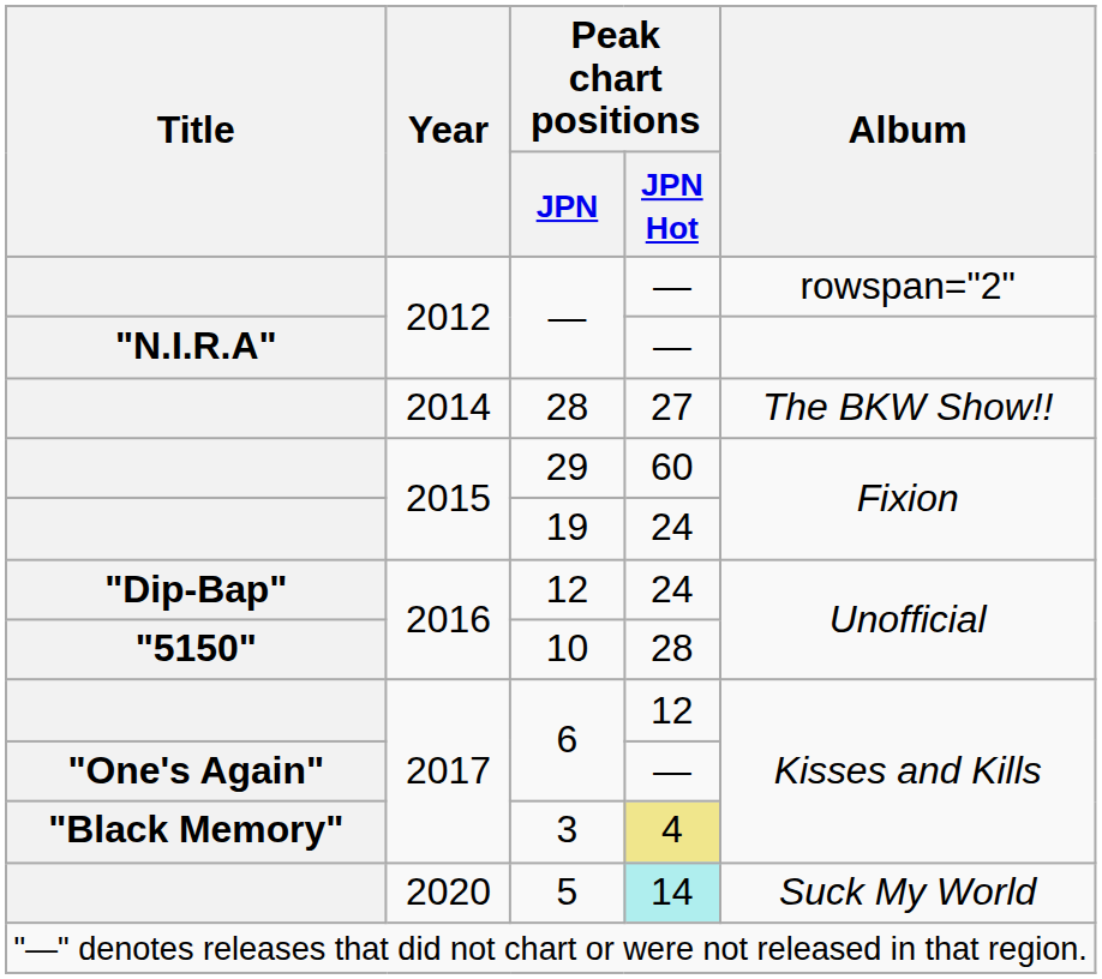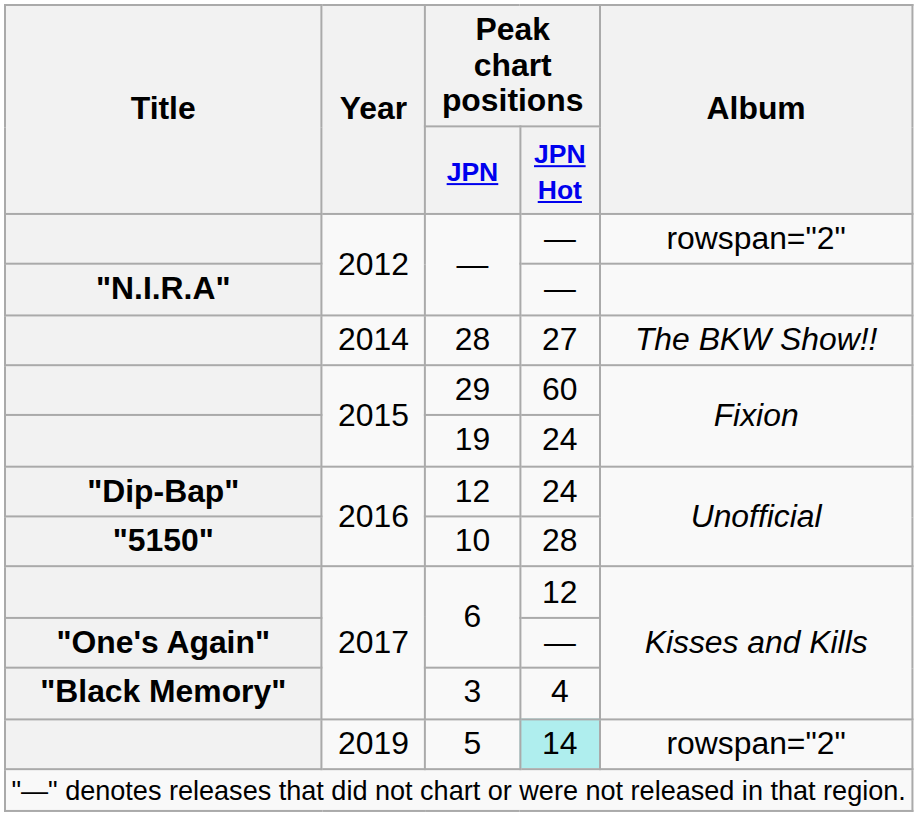3 | Peak chart positions / JPN Hot: khaki background -> no background
5 | Year: 2020 -> 2019
5 | Album: Suck My World -> rowspan="2"
